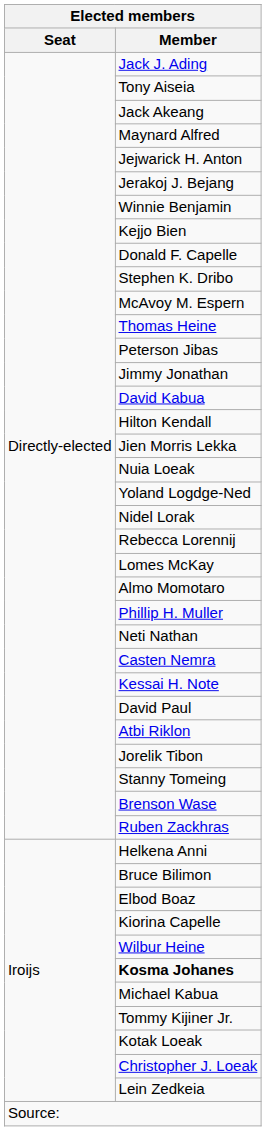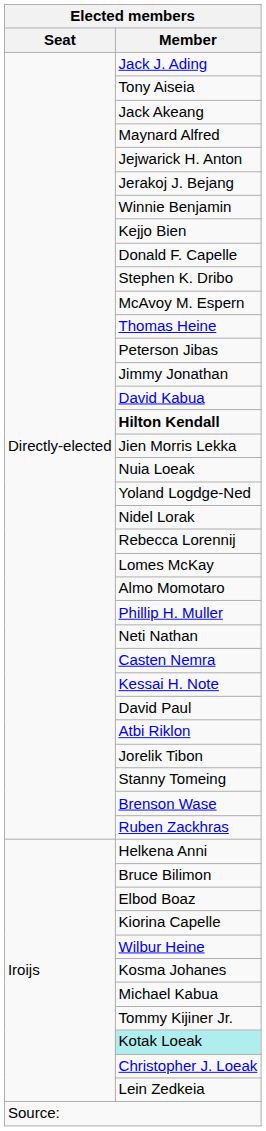Hilton Kendall | Member: normal -> bold
Kosma Johanes | Member: bold -> normal
Kotak Loeak | Member: no background -> paleturquoise background
